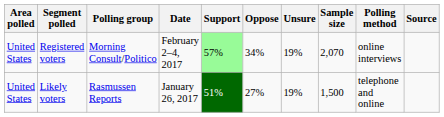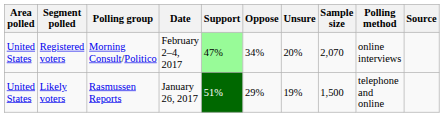Registered voters | Support: 57% -> 47%
Registered voters | Unsure: 19% -> 20%
Likely voters | Oppose: 27% -> 29%
